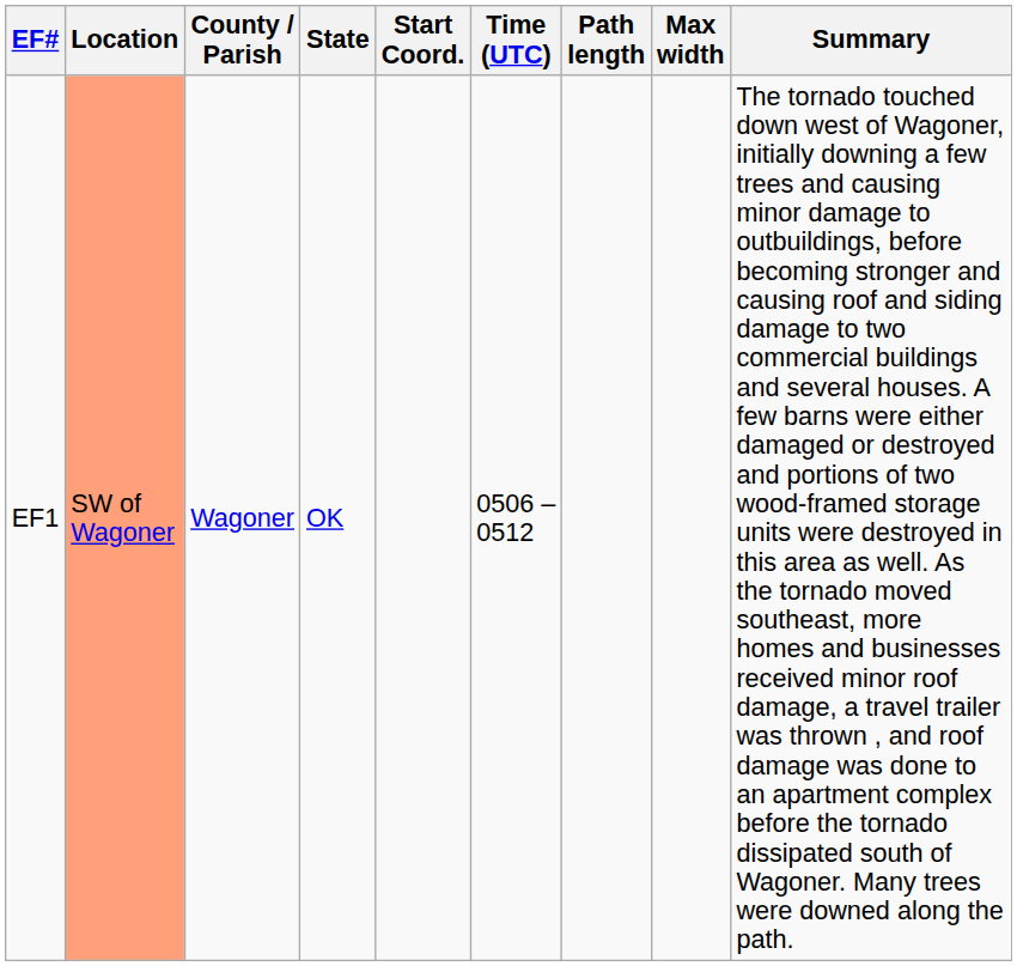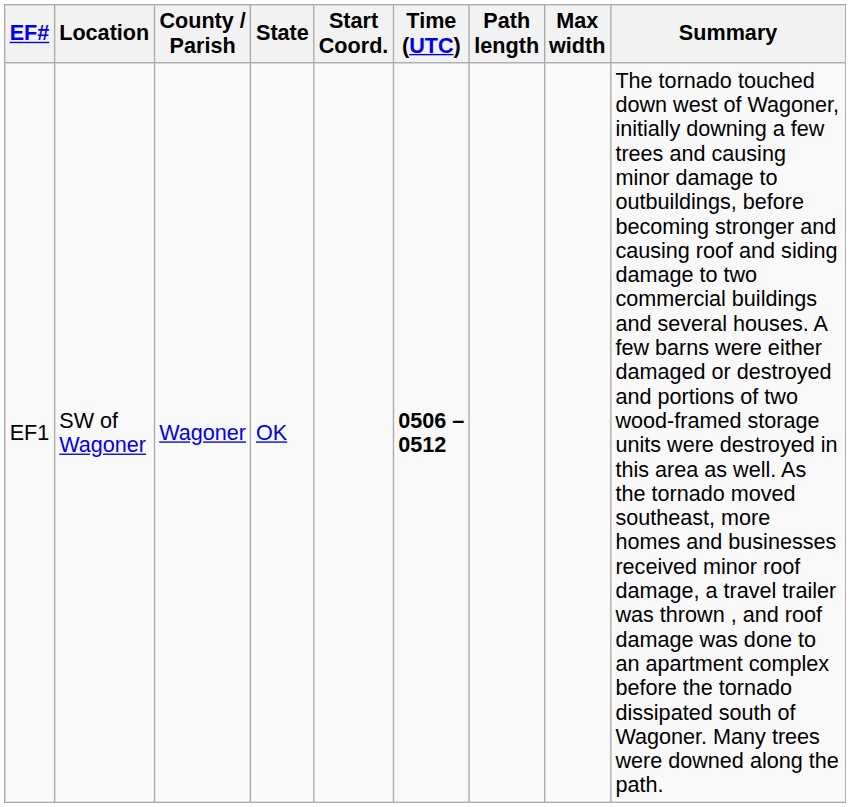EF1 | Location: lightsalmon background -> no background
EF1 | Time (UTC): normal -> bold
